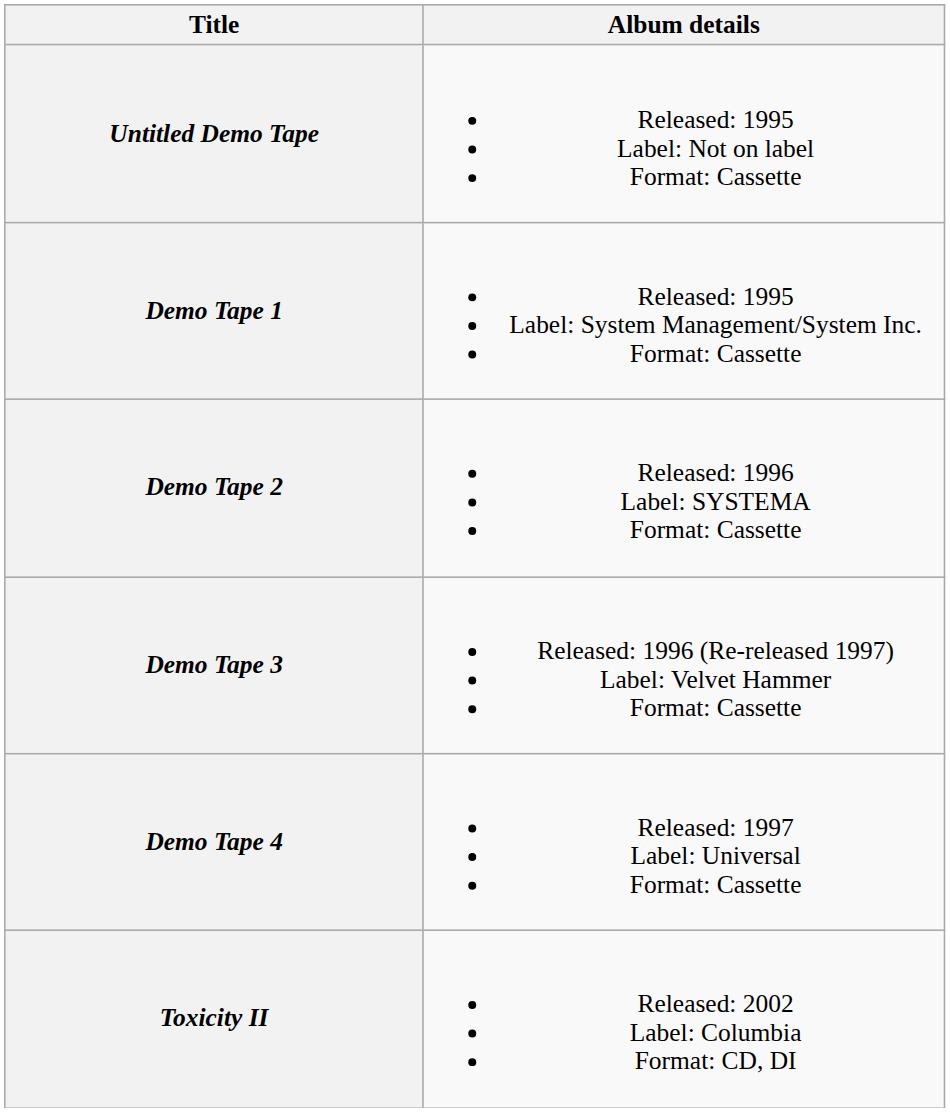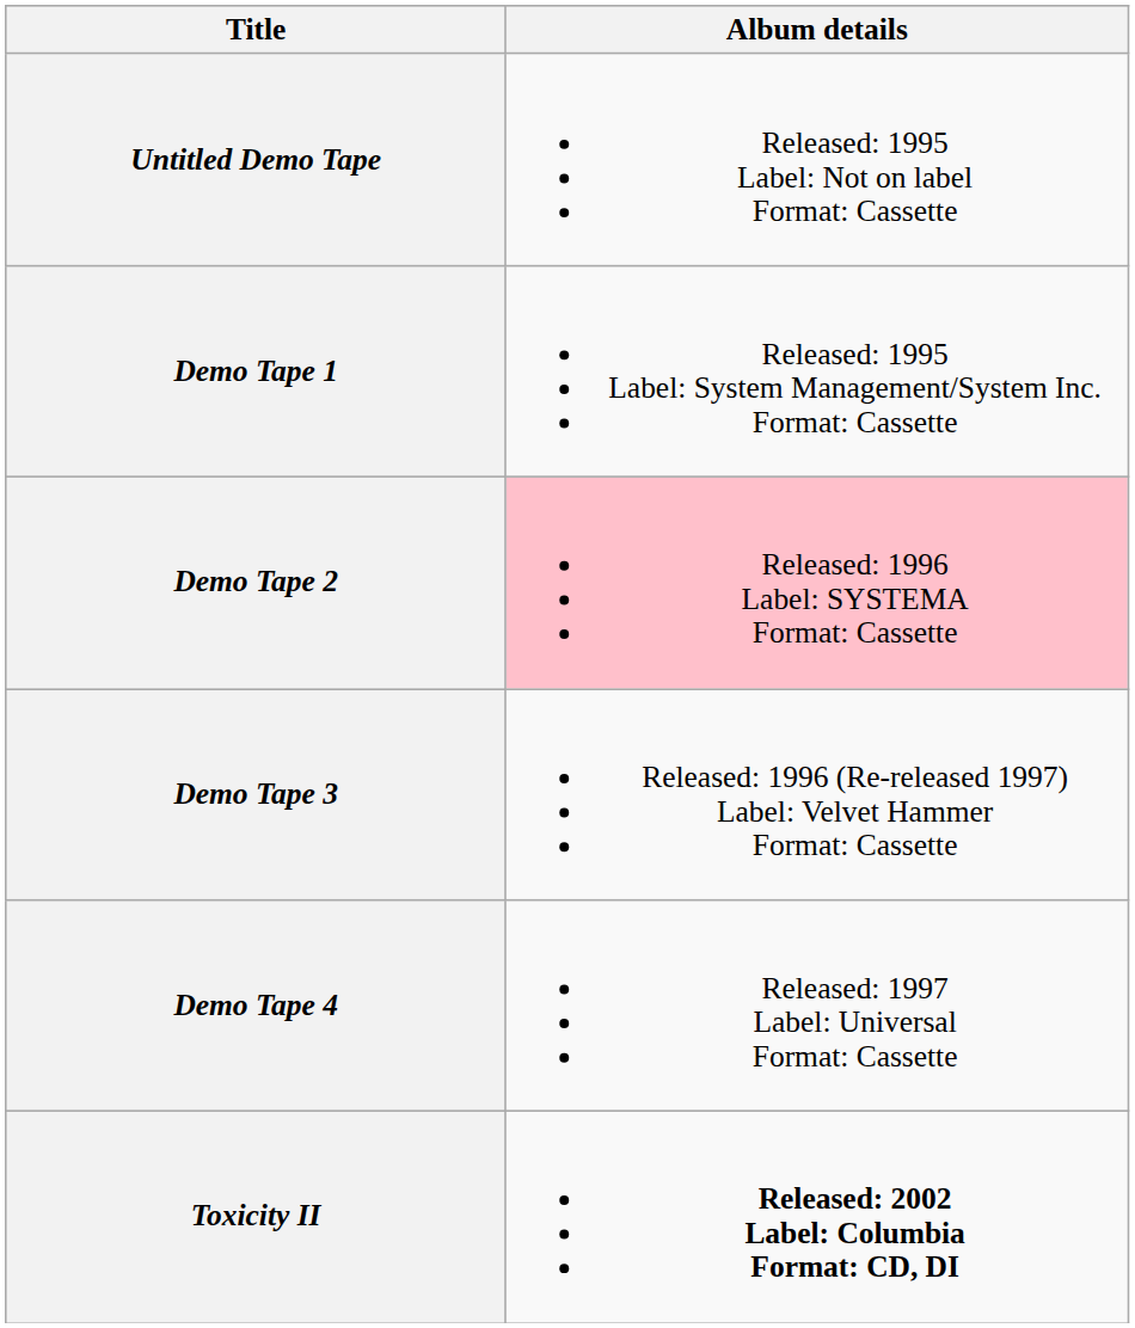Demo Tape 2 | Album details: no background -> pink background
Toxicity II | Album details: normal -> bold
